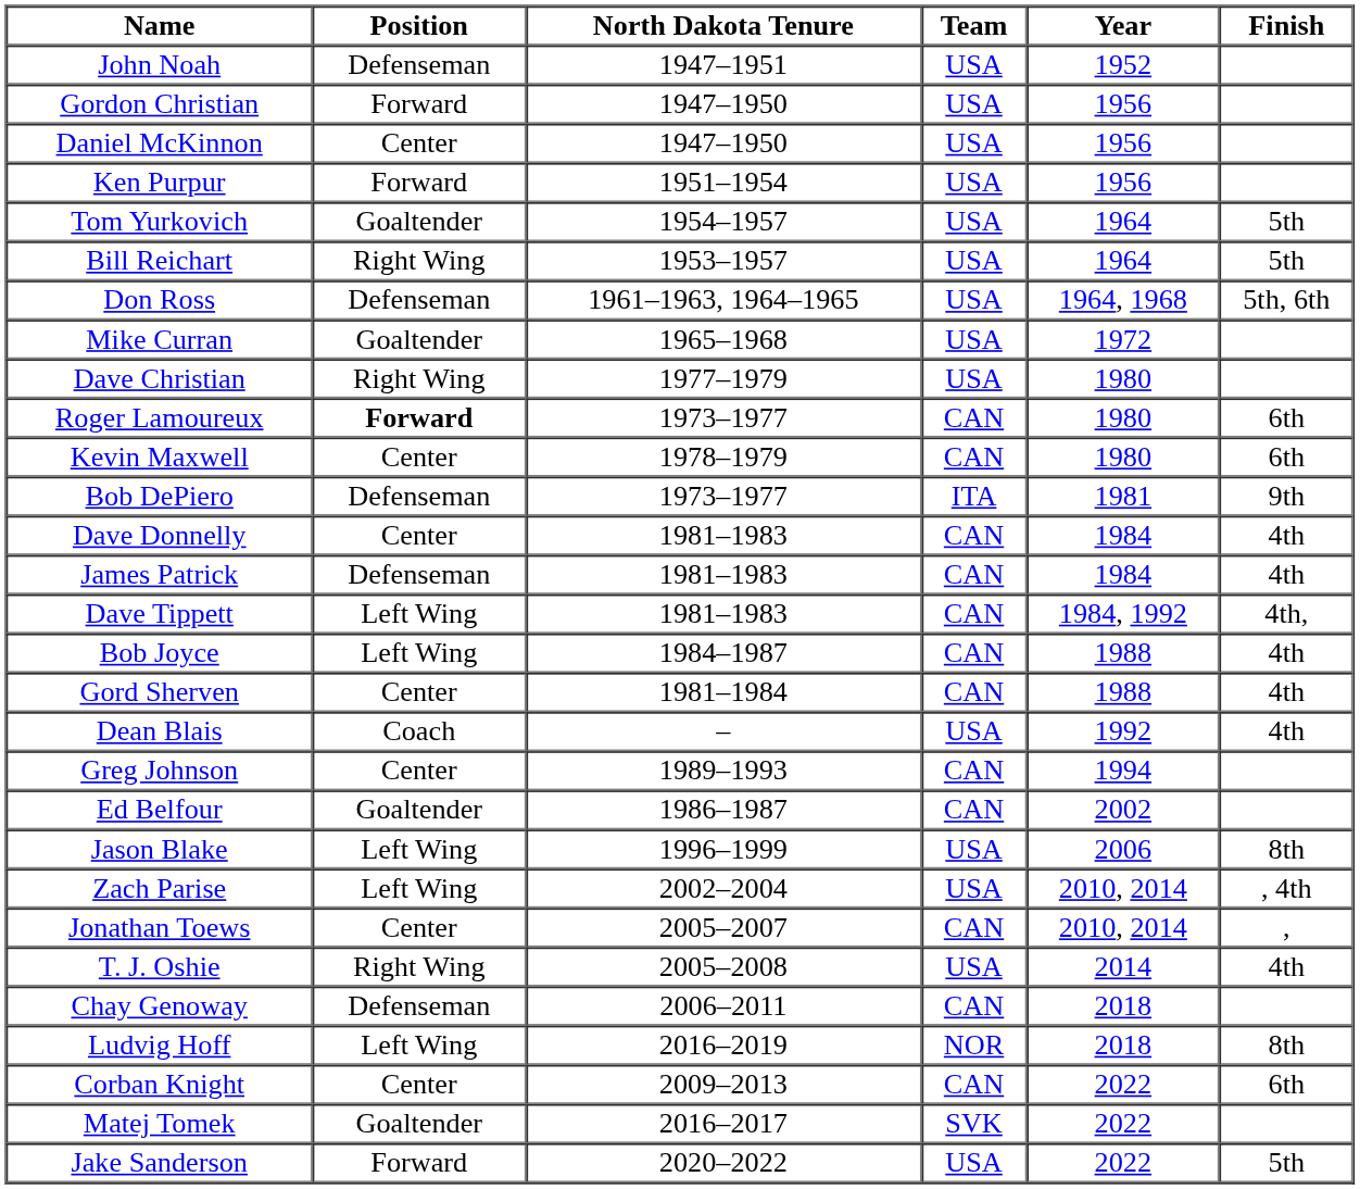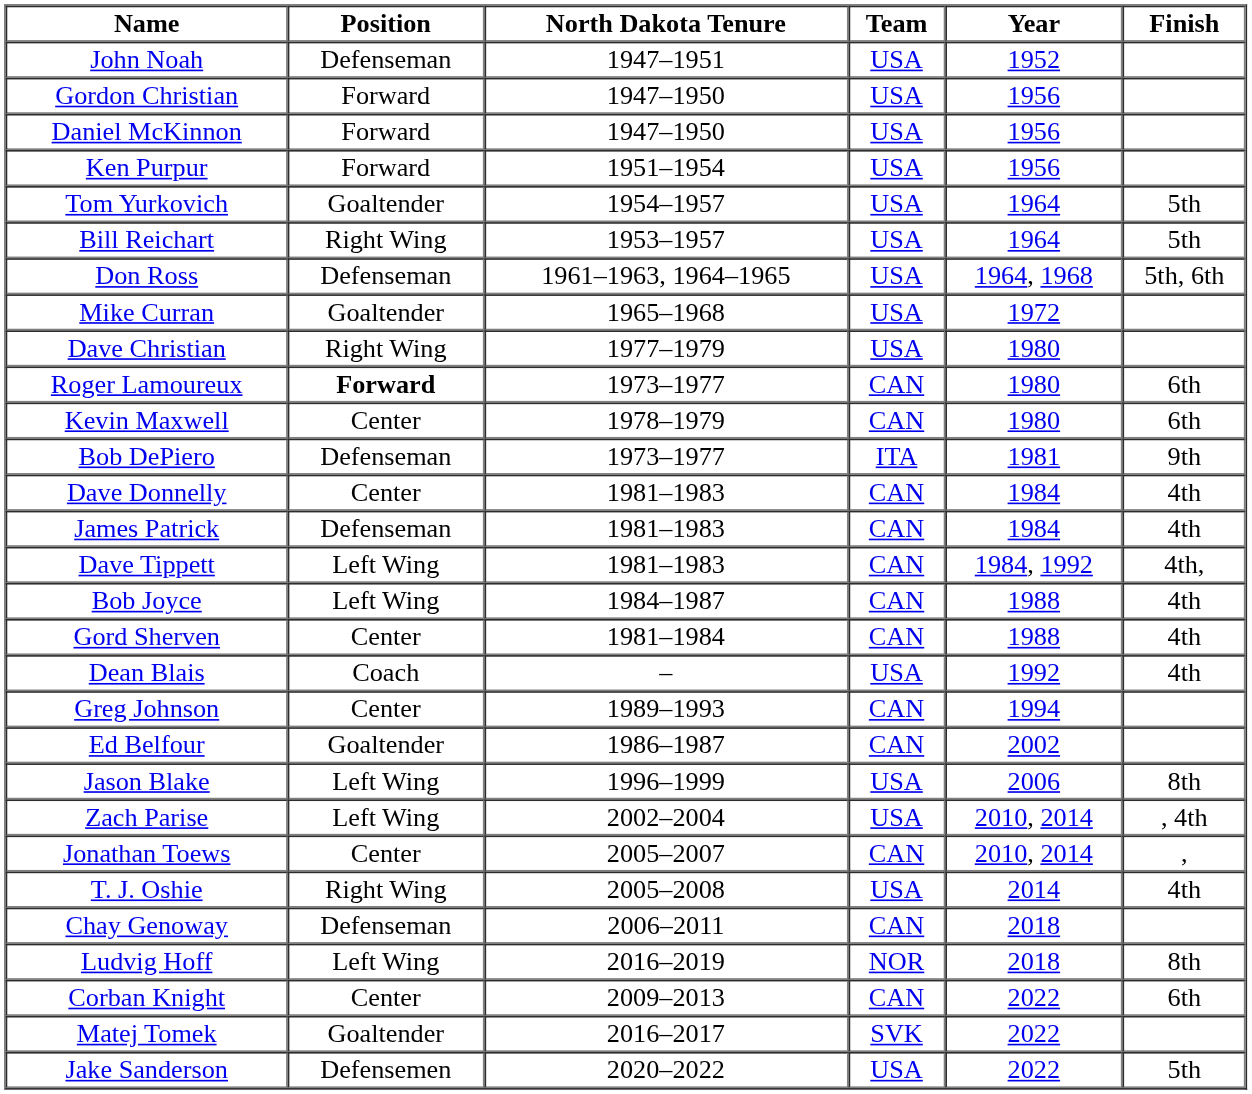Daniel McKinnon | Position: Center -> Forward
Jake Sanderson | Position: Forward -> Defensemen
